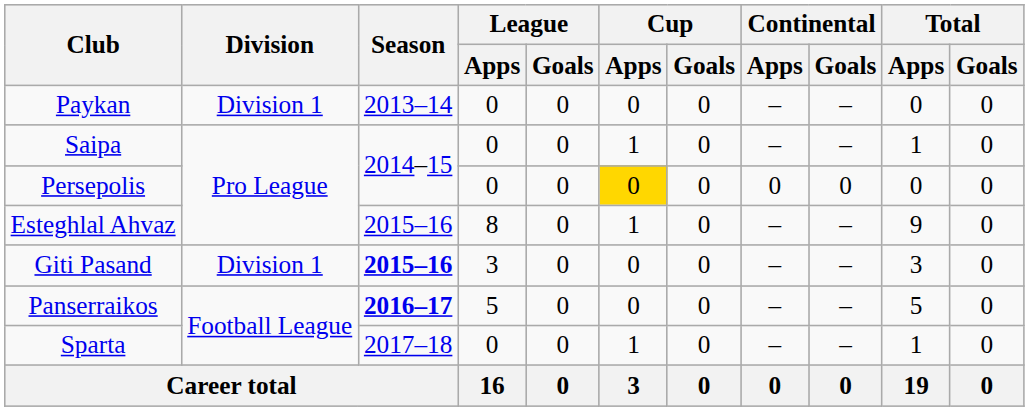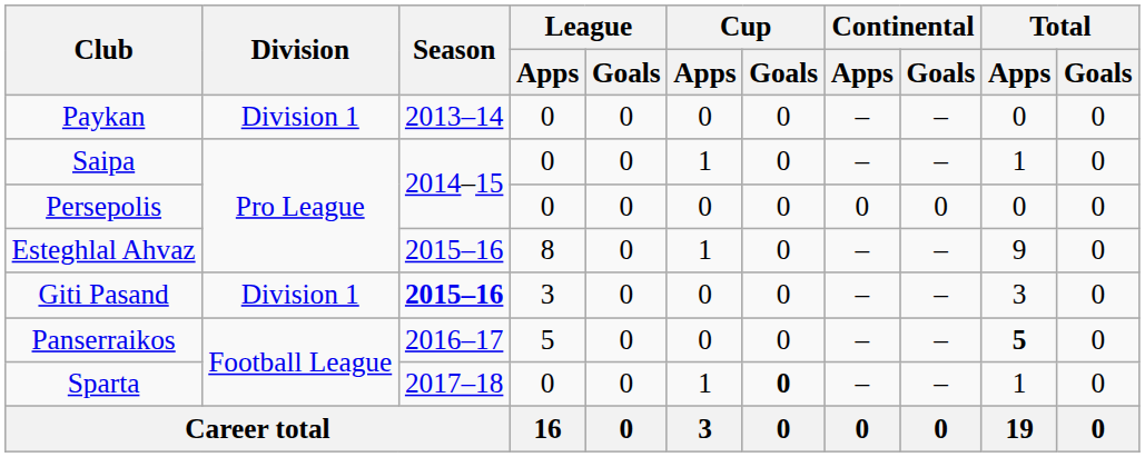Persepolis | Cup / Apps: gold background -> no background
Panserraikos | Season: bold -> normal
Panserraikos | Total / Apps: normal -> bold
Sparta | Cup / Goals: normal -> bold
